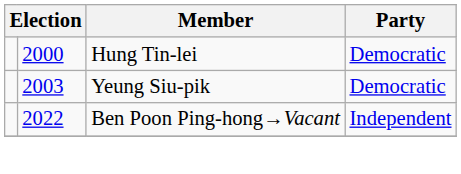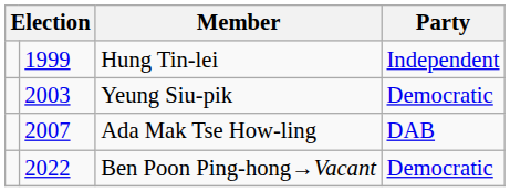Hung Tin-lei | column 2: 2000 -> 1999
Hung Tin-lei | Party: Democratic -> Independent
+ row: 2007 | Ada Mak Tse How-ling | DAB
Ben Poon Ping-hong→Vacant | Party: Independent -> Democratic
